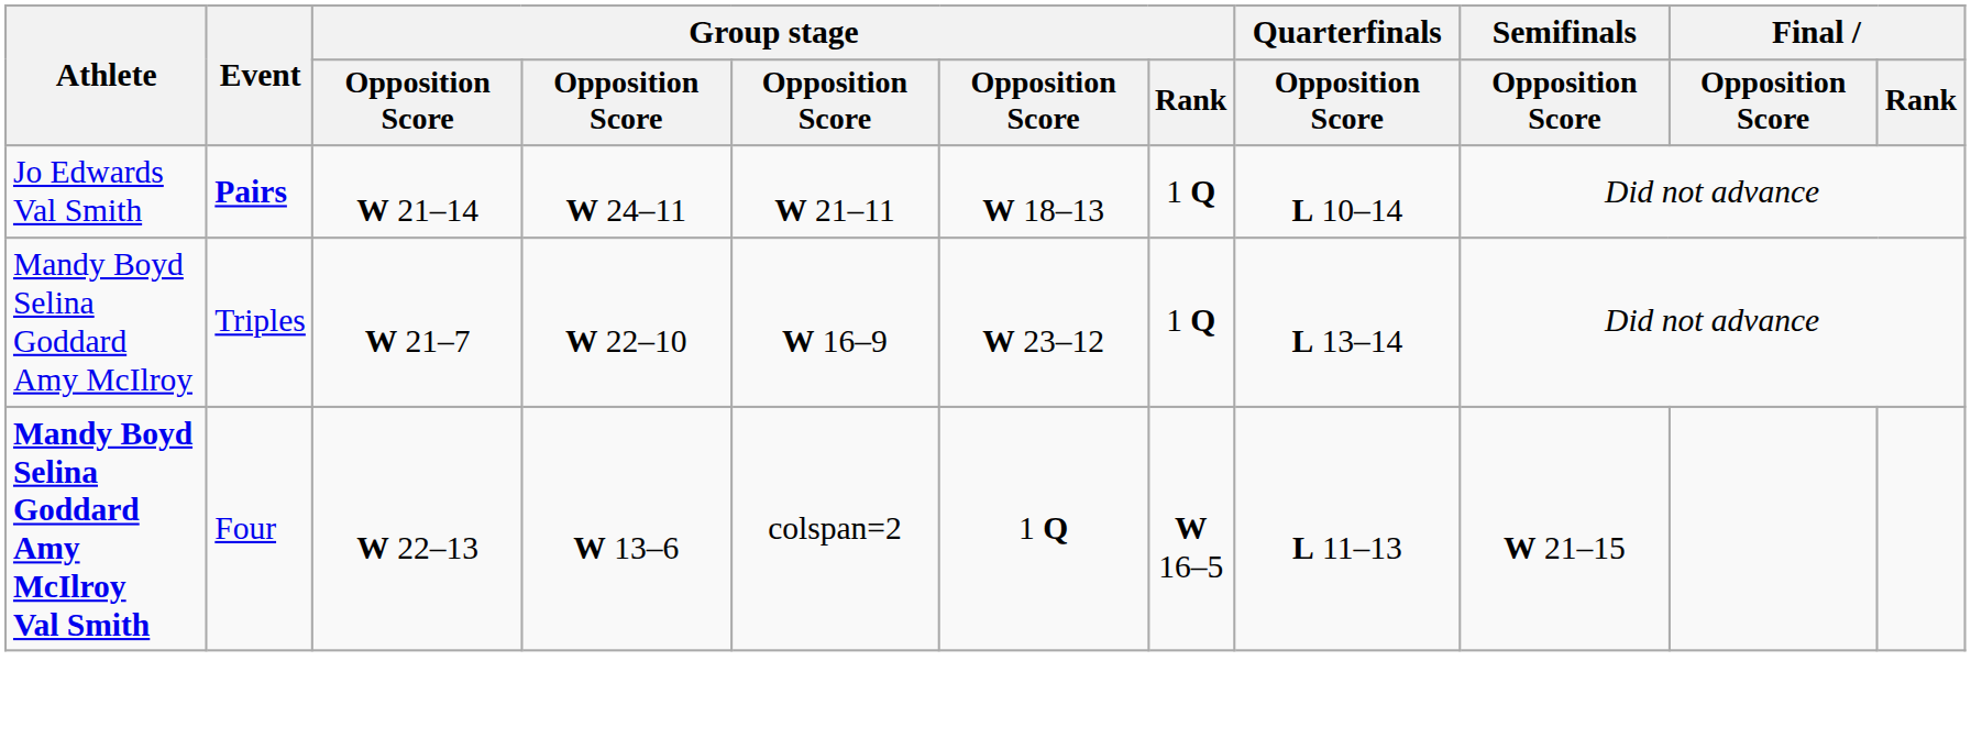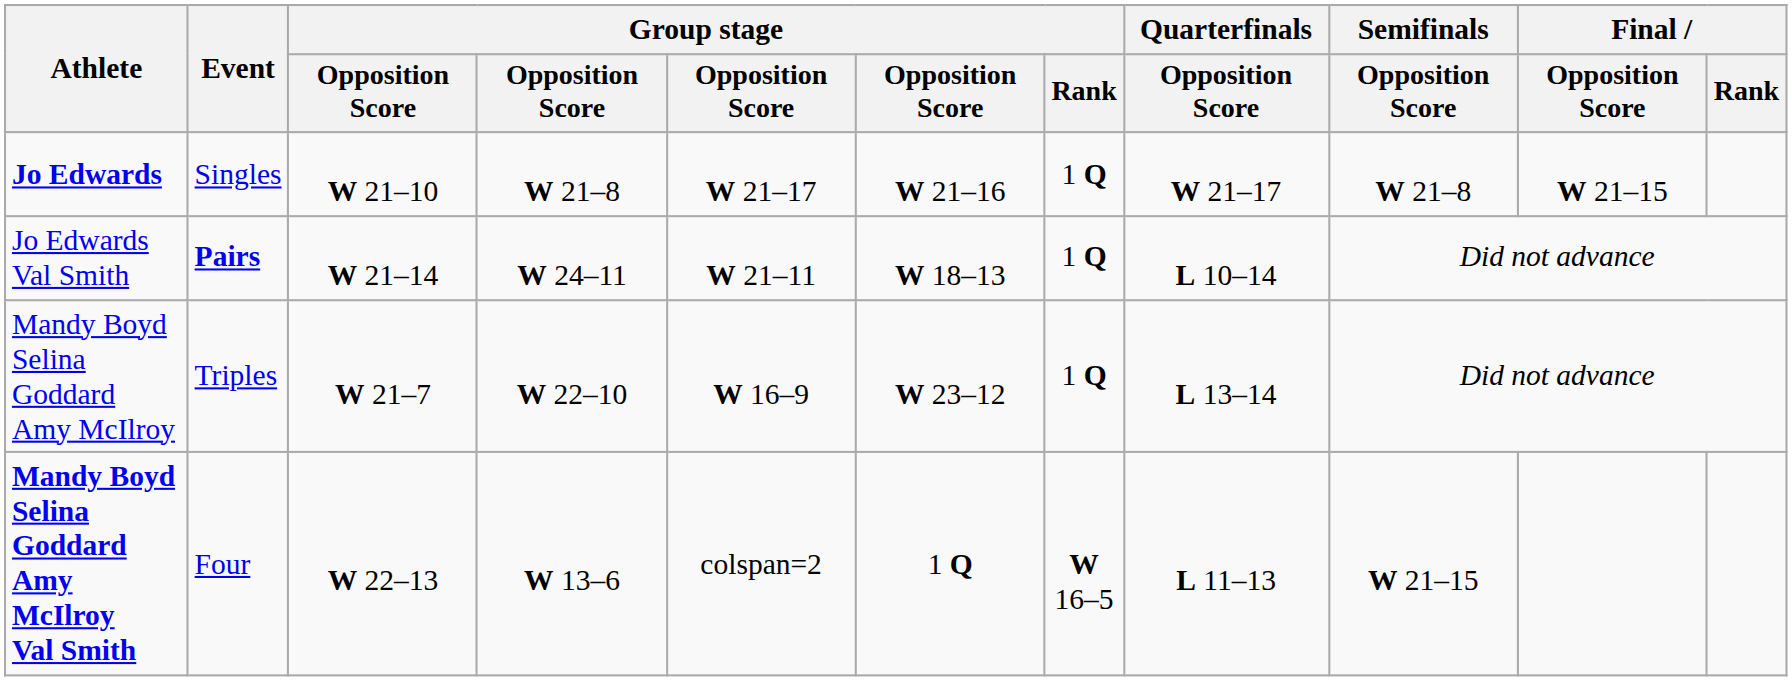+ row: Jo Edwards | Singles | W 21–10 | W 21–8 | W 21–17 | W 21–16 | 1 Q | W 21–17 | W 21–8 | W 21–15
